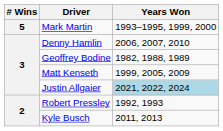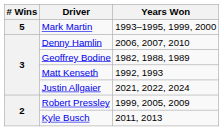Matt Kenseth | Years Won: 1999, 2005, 2009 -> 1992, 1993
Justin Allgaier | Years Won: lightblue background -> no background
Robert Pressley | Years Won: 1992, 1993 -> 1999, 2005, 2009
